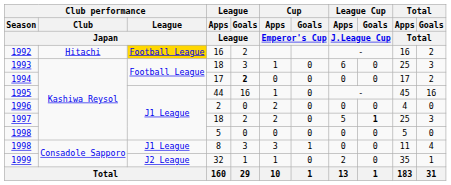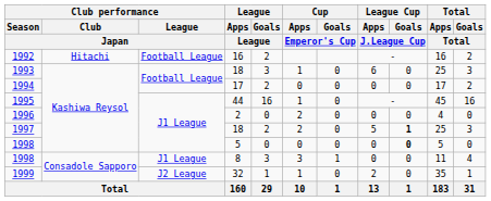1992 | Club performance / League / Japan: gold background -> no background
1994 | League / Goals / League: bold -> normal
1998 / 5 | League Cup / Goals / J.League Cup: normal -> bold
